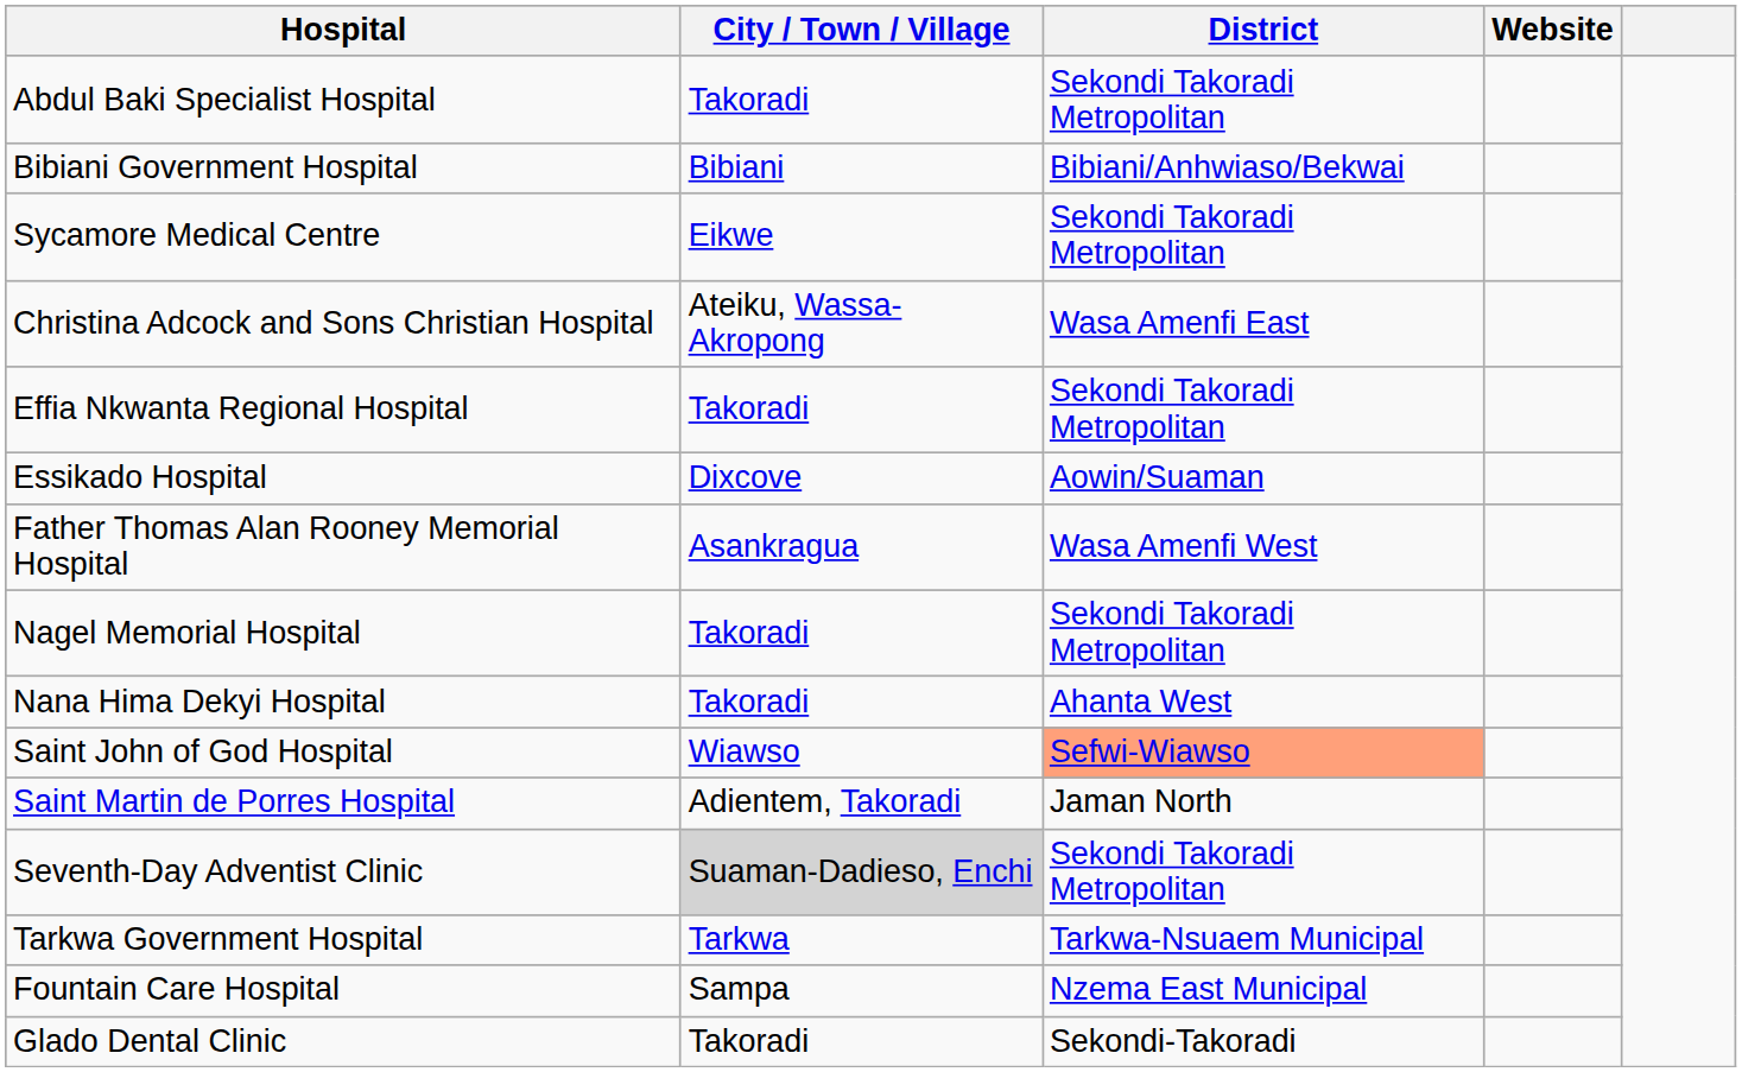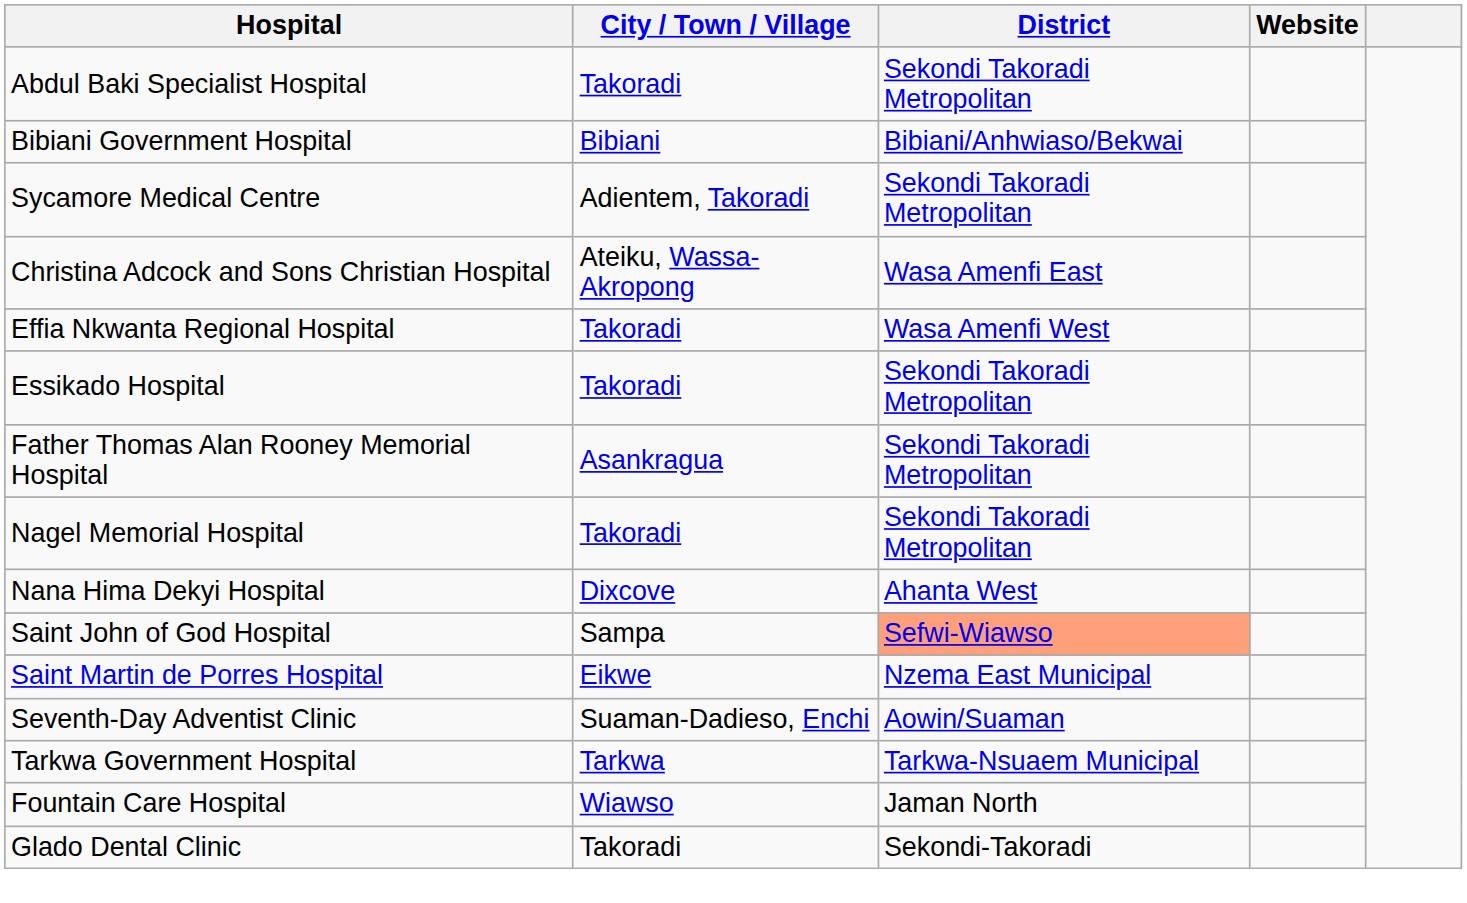Sycamore Medical Centre | City / Town / Village: Eikwe -> Adientem, Takoradi
Effia Nkwanta Regional Hospital | District: Sekondi Takoradi Metropolitan -> Wasa Amenfi West
Essikado Hospital | City / Town / Village: Dixcove -> Takoradi
Essikado Hospital | District: Aowin/Suaman -> Sekondi Takoradi Metropolitan
Father Thomas Alan Rooney Memorial Hospital | District: Wasa Amenfi West -> Sekondi Takoradi Metropolitan
Nana Hima Dekyi Hospital | City / Town / Village: Takoradi -> Dixcove
Saint John of God Hospital | City / Town / Village: Wiawso -> Sampa
Saint Martin de Porres Hospital | City / Town / Village: Adientem, Takoradi -> Eikwe
Saint Martin de Porres Hospital | District: Jaman North -> Nzema East Municipal
Seventh-Day Adventist Clinic | City / Town / Village: lightgrey background -> no background
Seventh-Day Adventist Clinic | District: Sekondi Takoradi Metropolitan -> Aowin/Suaman
Fountain Care Hospital | City / Town / Village: Sampa -> Wiawso
Fountain Care Hospital | District: Nzema East Municipal -> Jaman North
